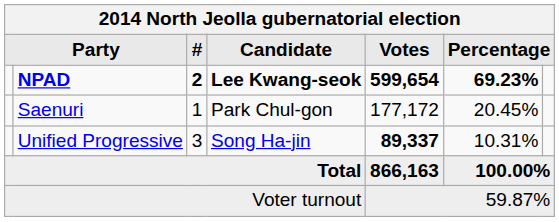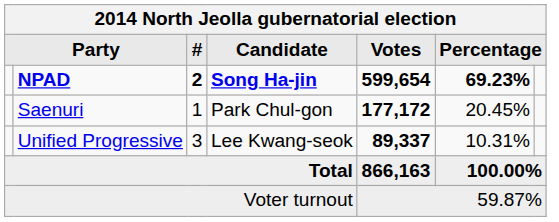NPAD | Candidate: Lee Kwang-seok -> Song Ha-jin
Saenuri | Votes: normal -> bold
Unified Progressive | Candidate: Song Ha-jin -> Lee Kwang-seok
